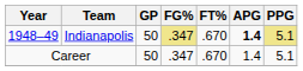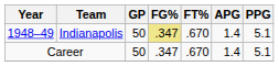1948–49 | APG: bold -> normal
1948–49 | PPG: khaki background -> no background
